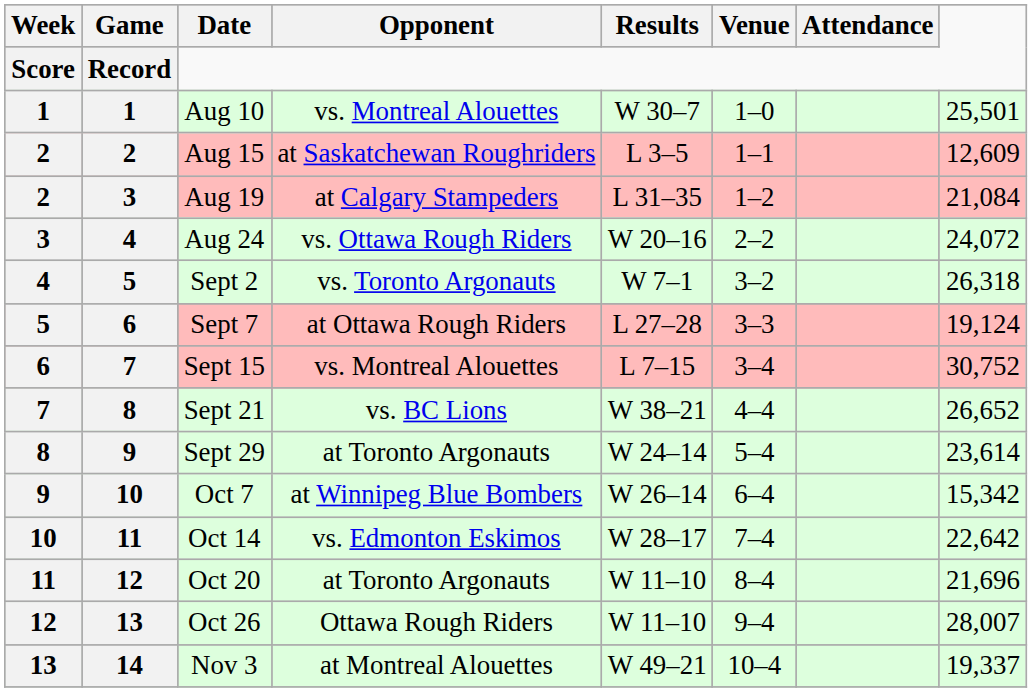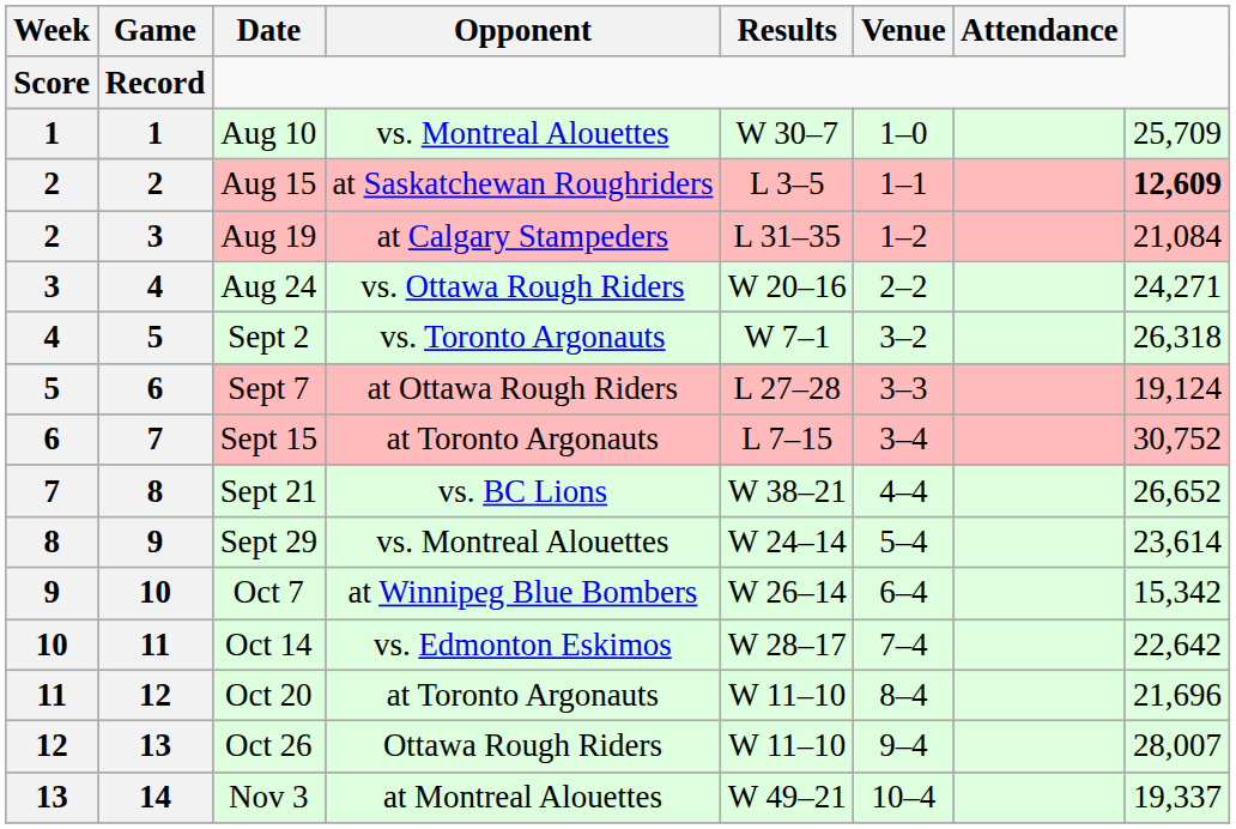Aug 10 | column 8: 25,501 -> 25,709
Aug 15 | column 8: normal -> bold
Aug 24 | column 8: 24,072 -> 24,271
Sept 15 | Opponent: vs. Montreal Alouettes -> at Toronto Argonauts
Sept 29 | Opponent: at Toronto Argonauts -> vs. Montreal Alouettes
